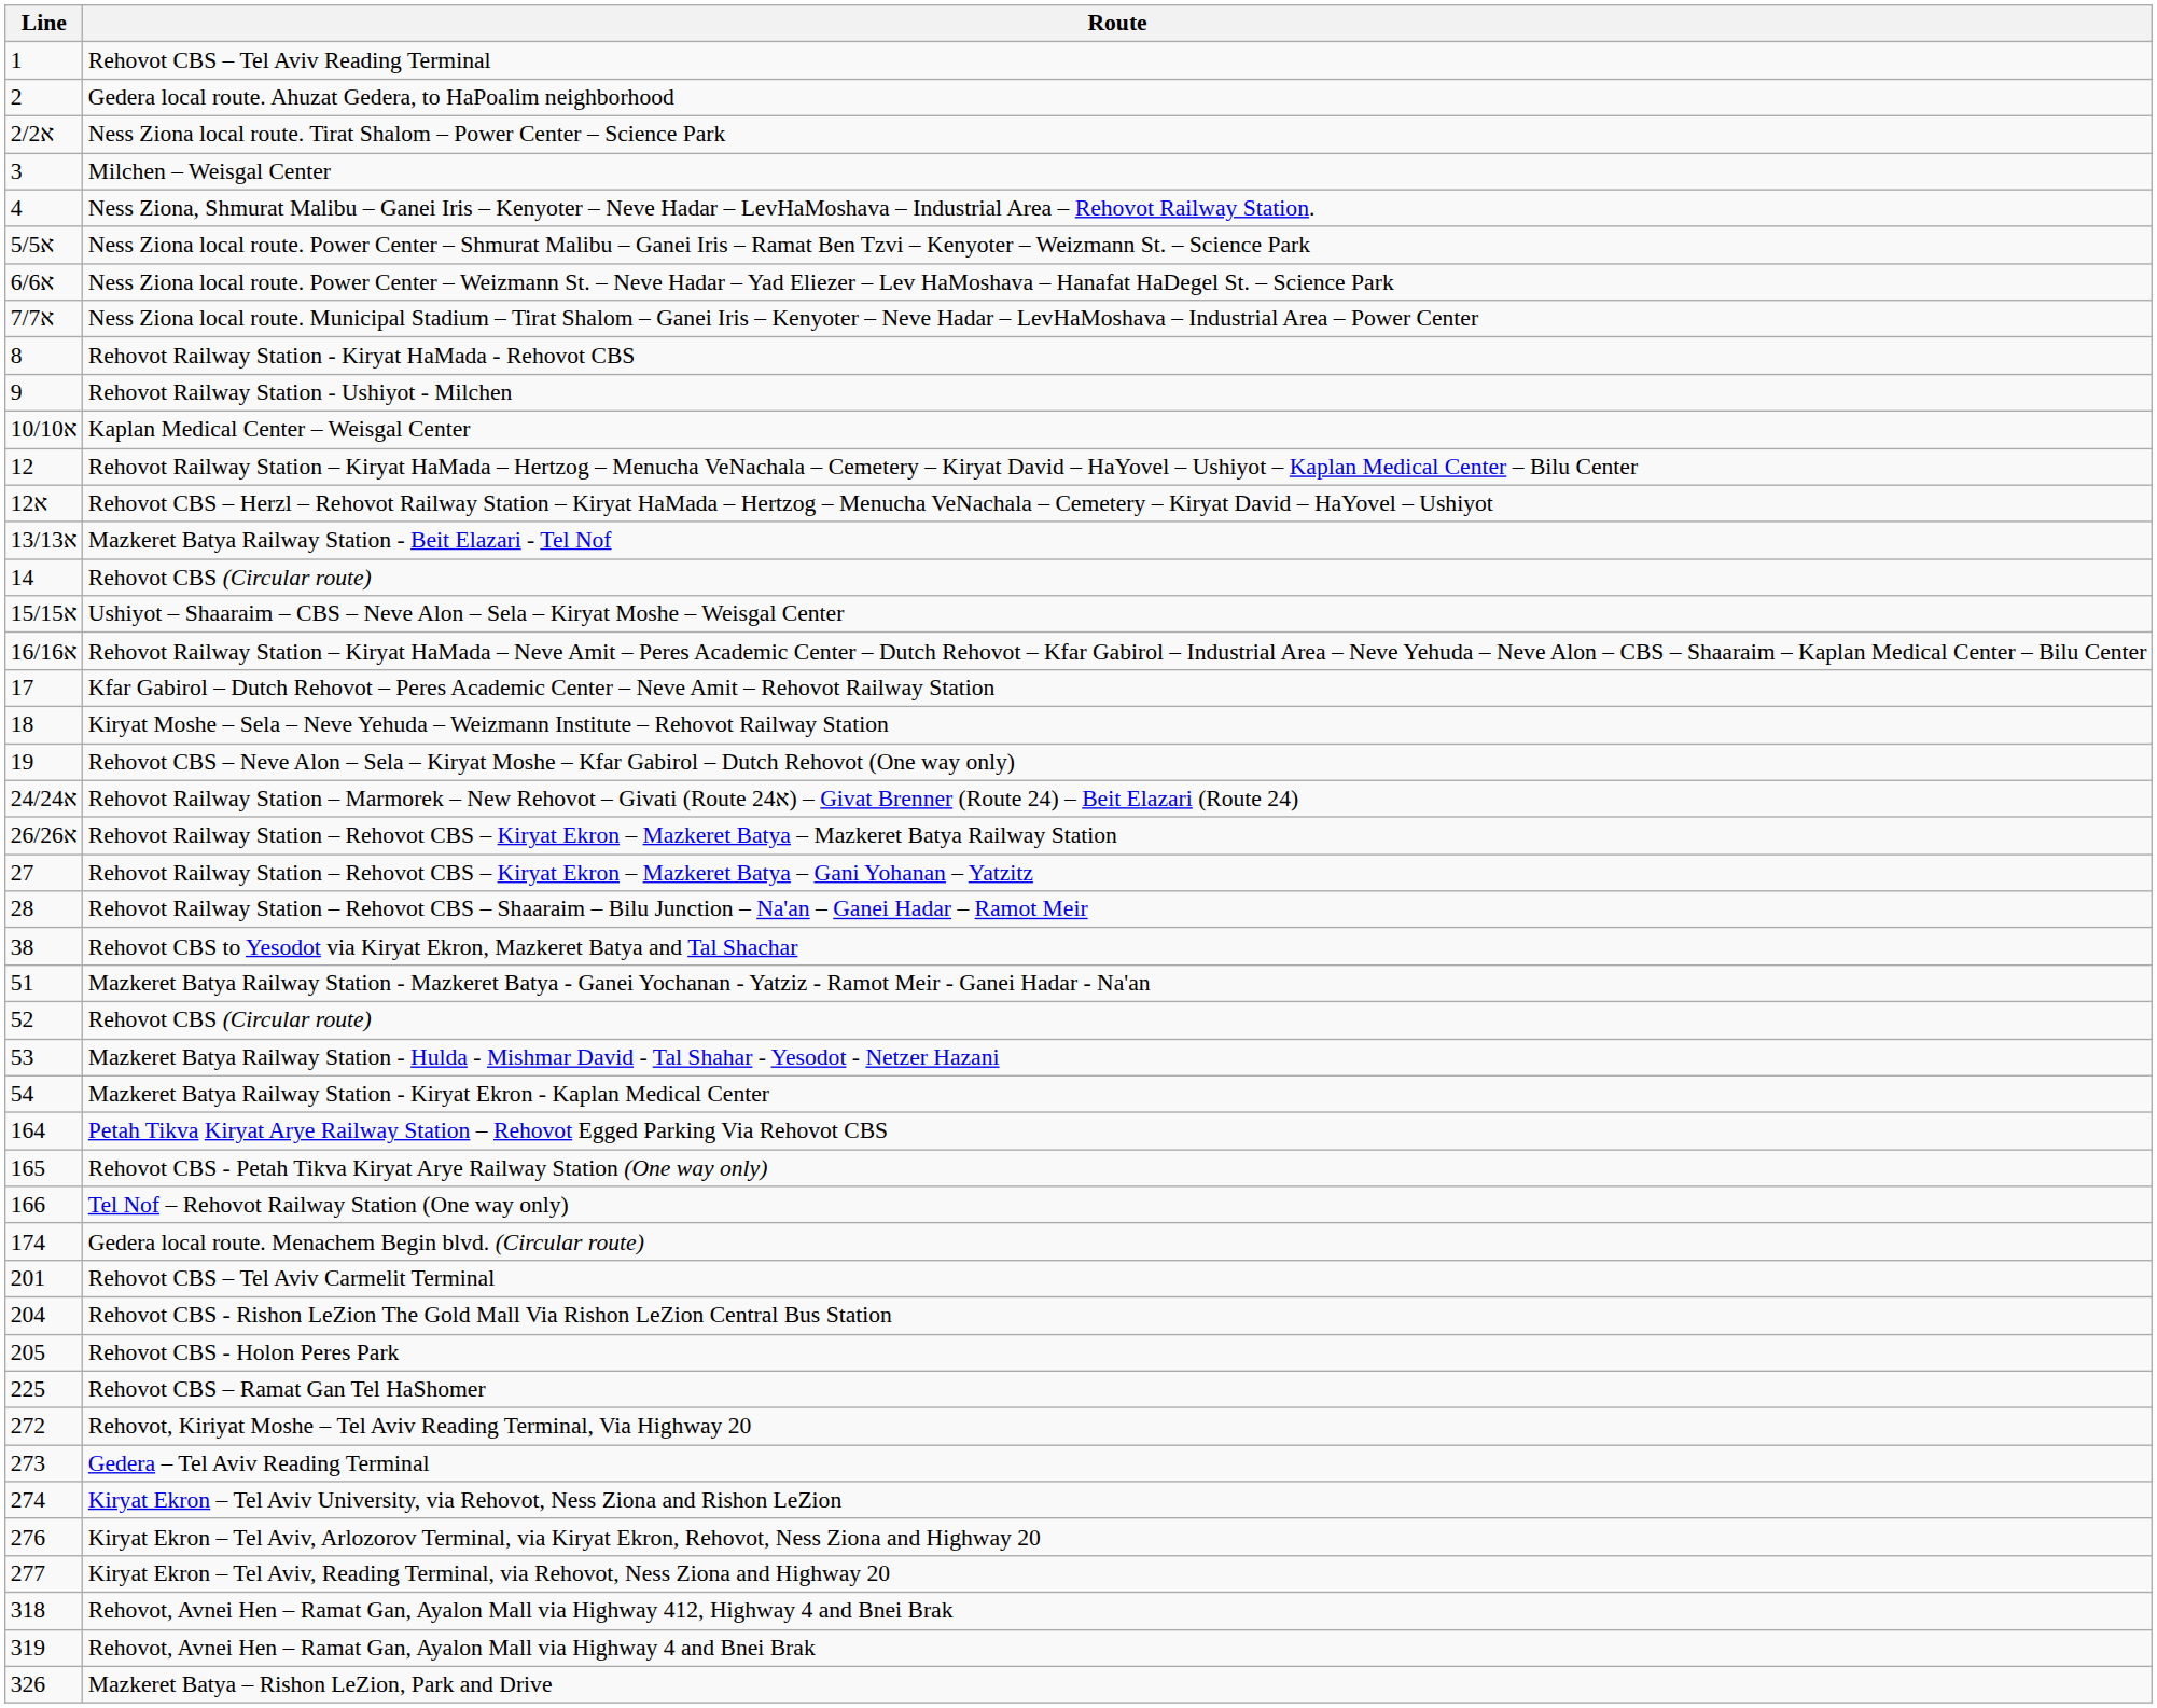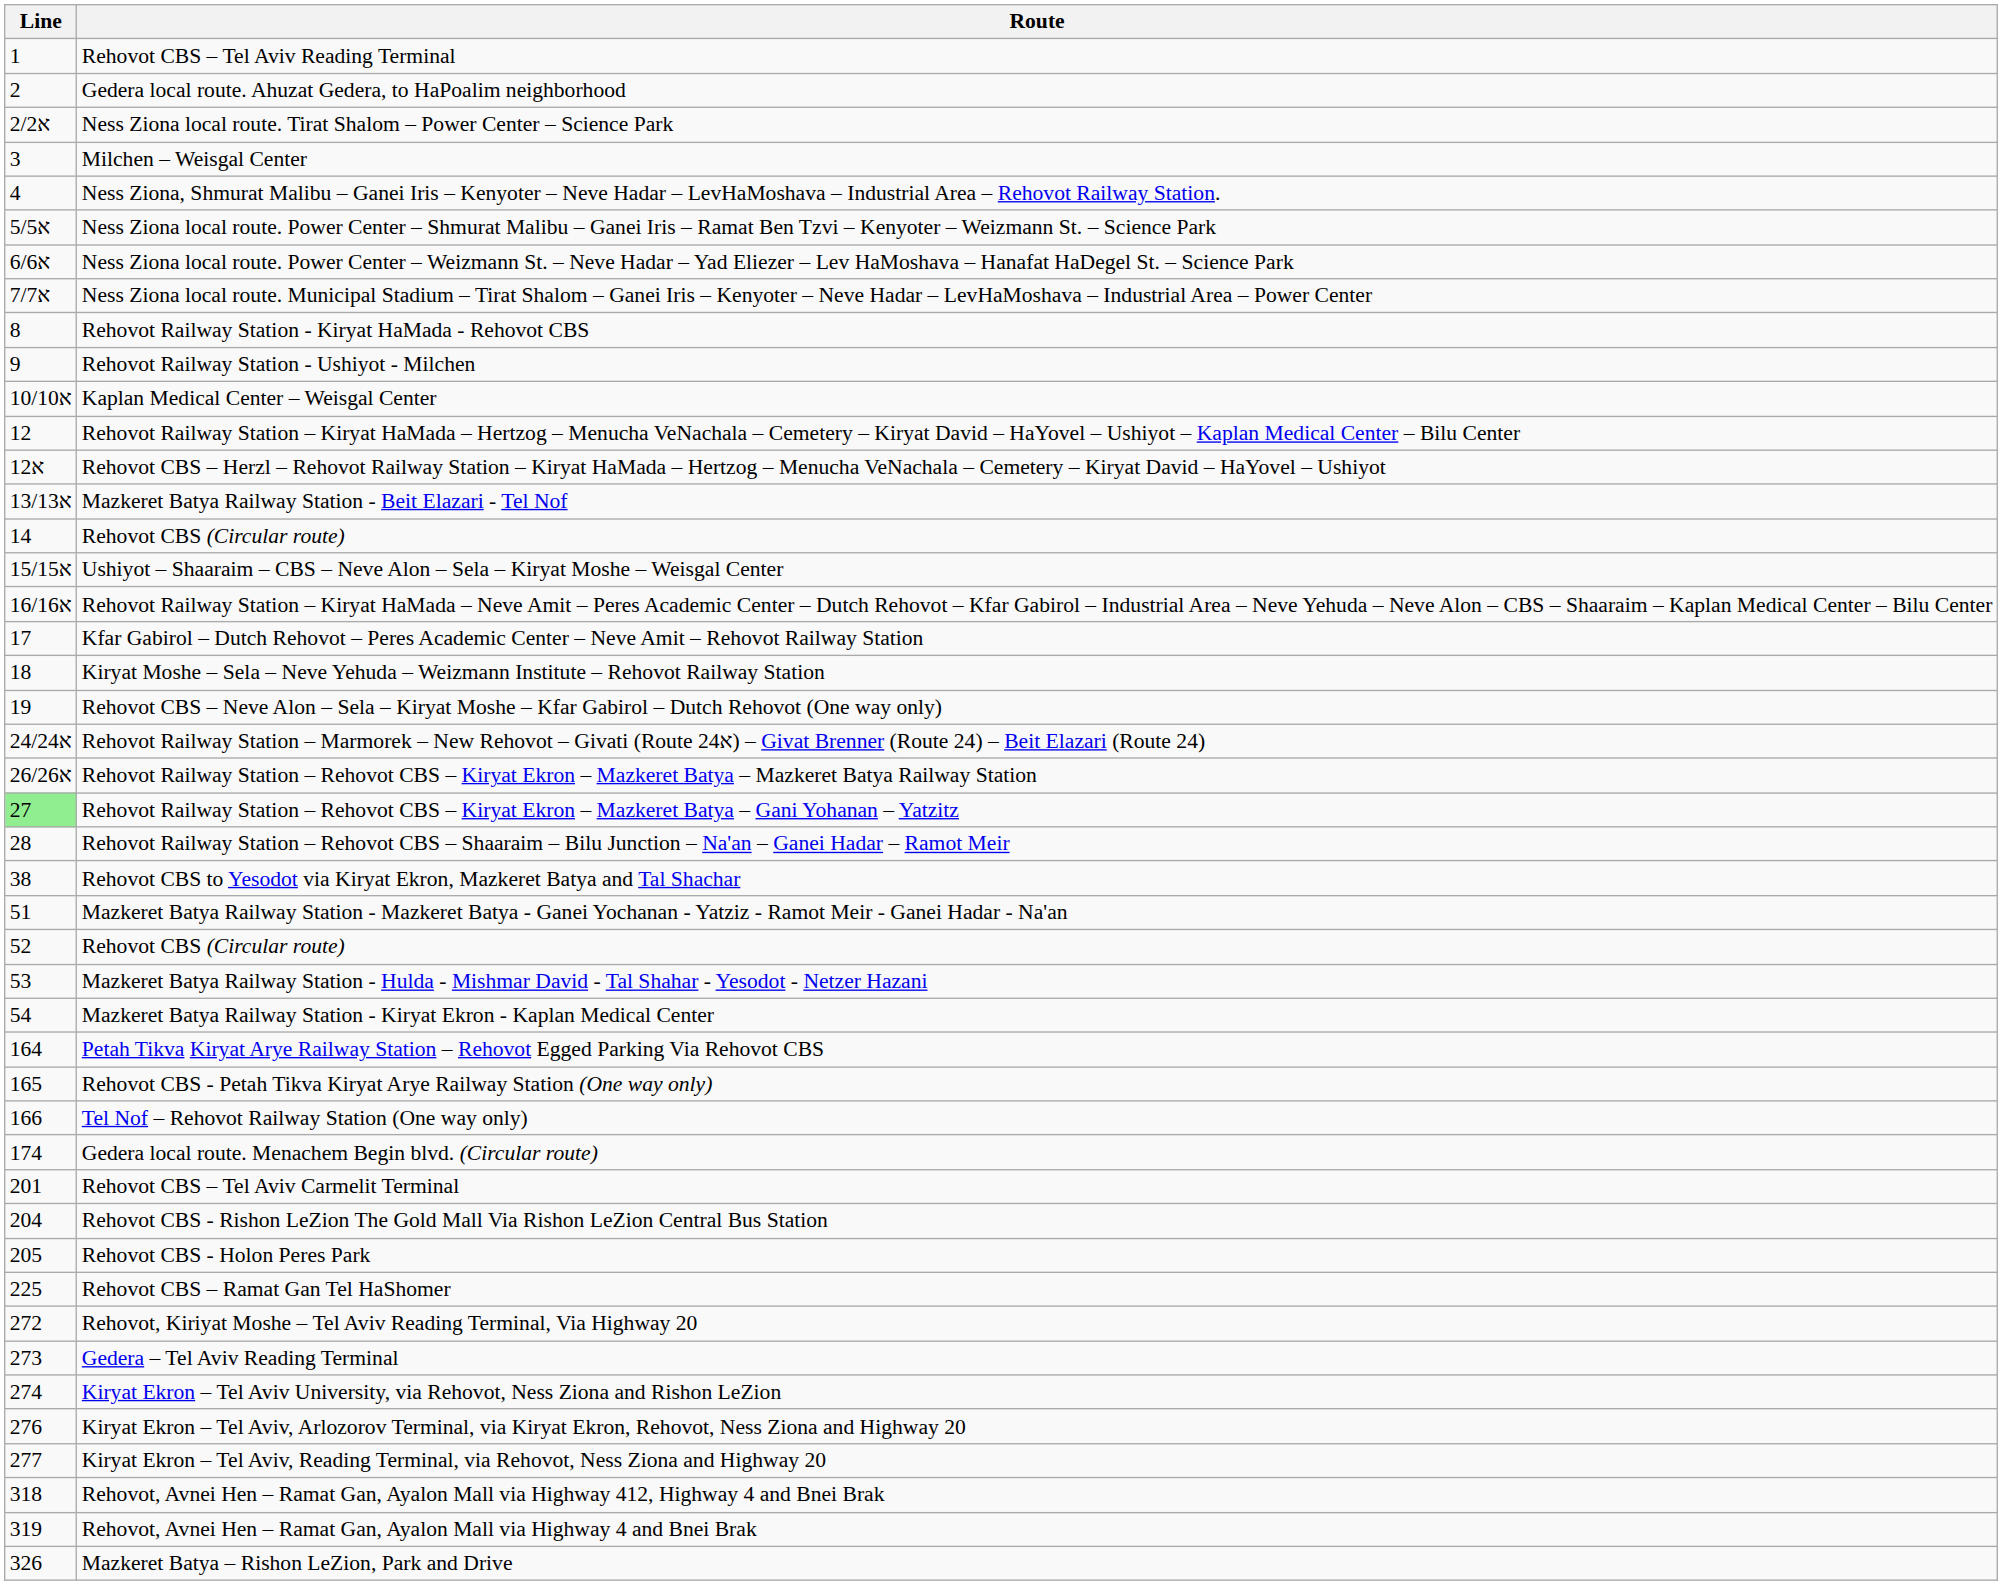row 24 | Line: no background -> lightgreen background
